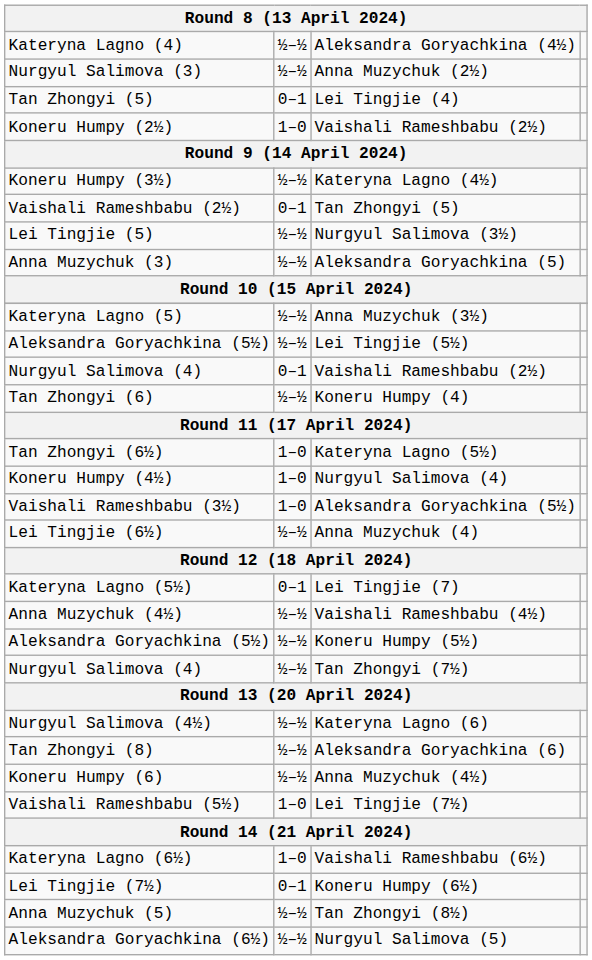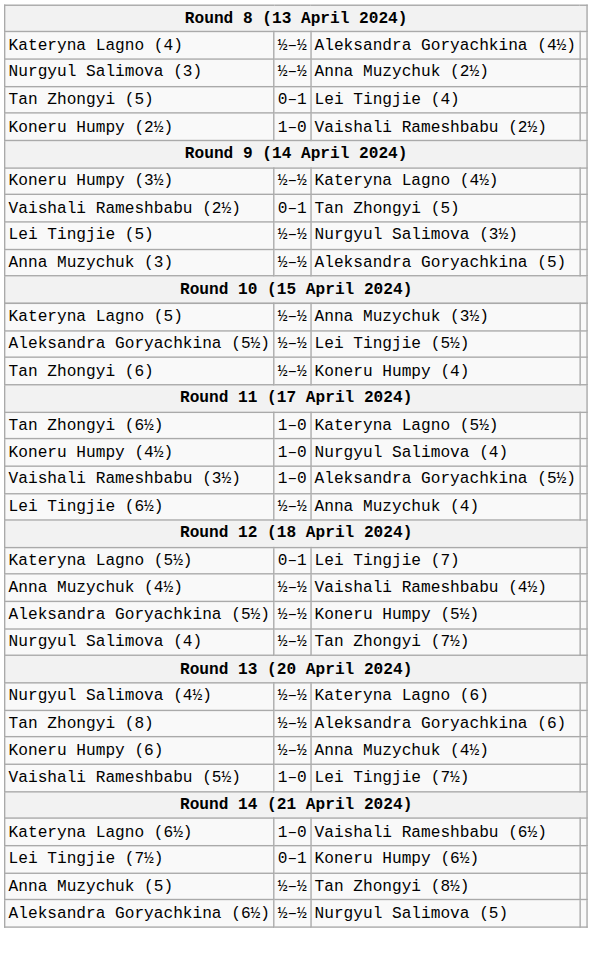- row: Nurgyul Salimova (4) | 0–1 | Vaishali Rameshbabu (2½)
